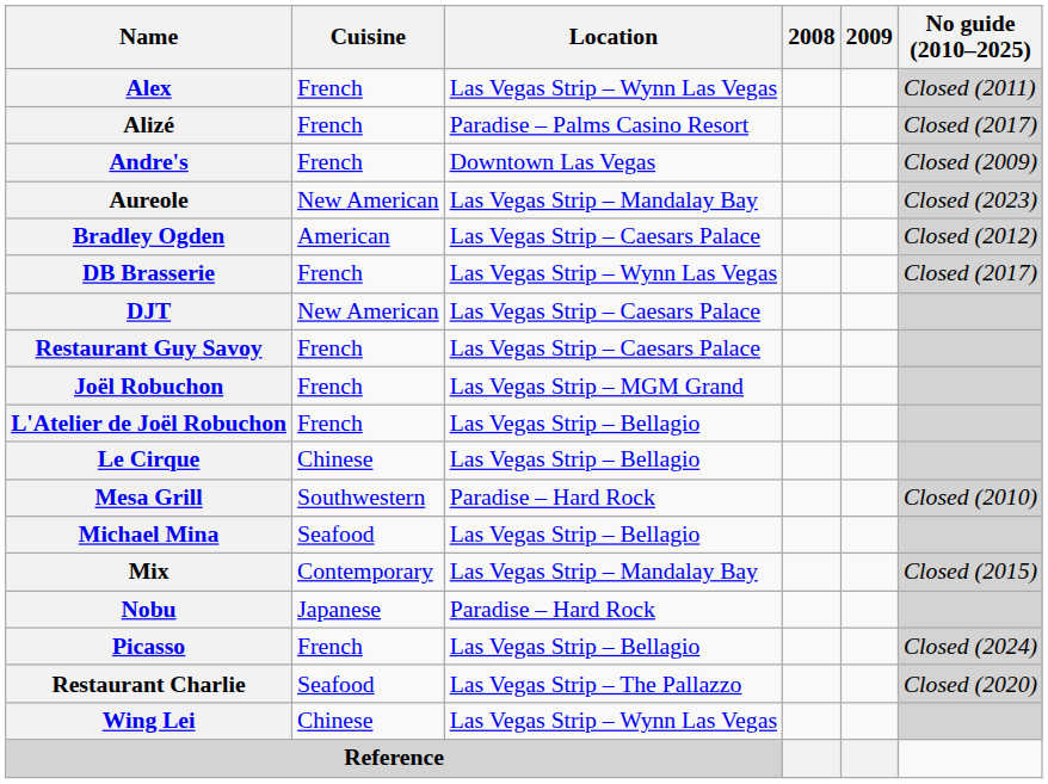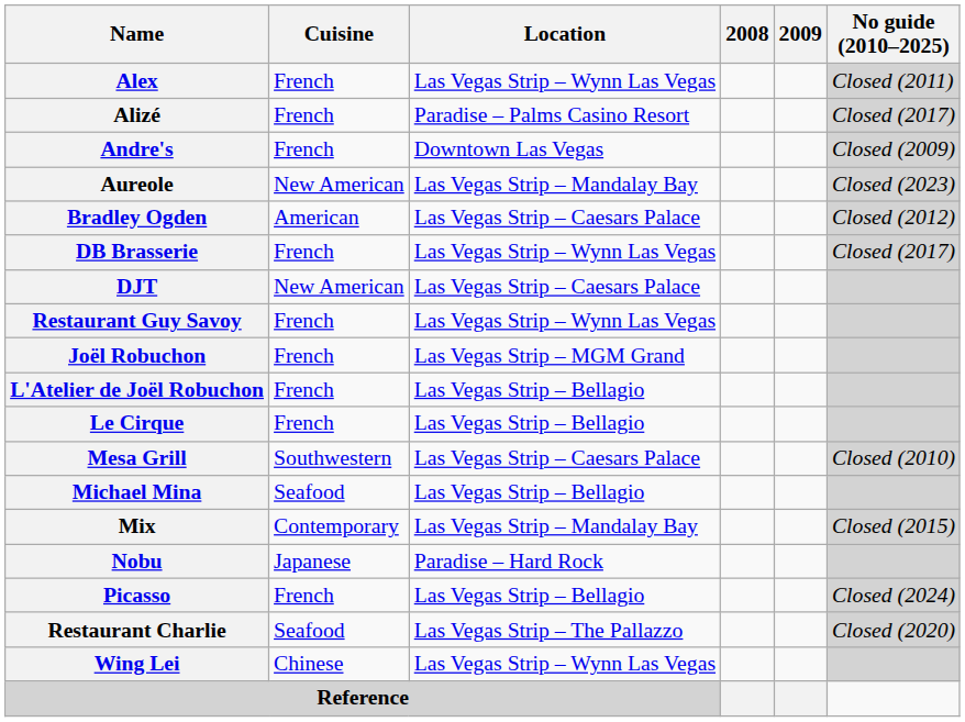Restaurant Guy Savoy | Location: Las Vegas Strip – Caesars Palace -> Las Vegas Strip – Wynn Las Vegas
Le Cirque | Cuisine: Chinese -> French
Mesa Grill | Location: Paradise – Hard Rock -> Las Vegas Strip – Caesars Palace
